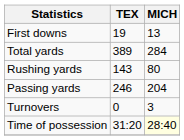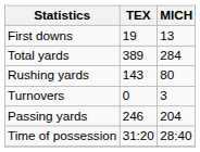rows swapped: Passing yards <-> Turnovers
Time of possession | MICH: lightyellow background -> no background
